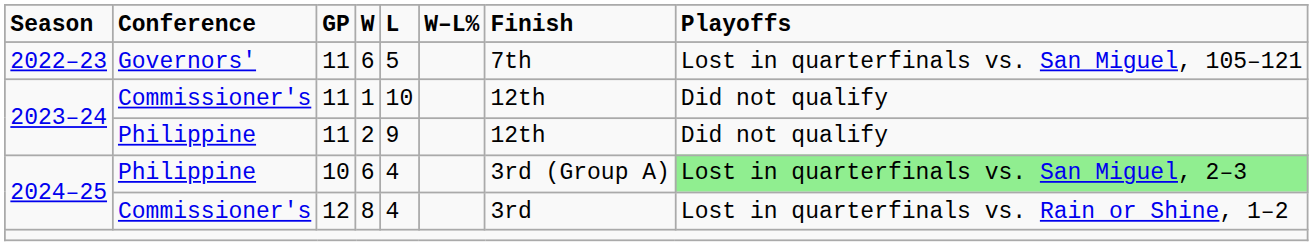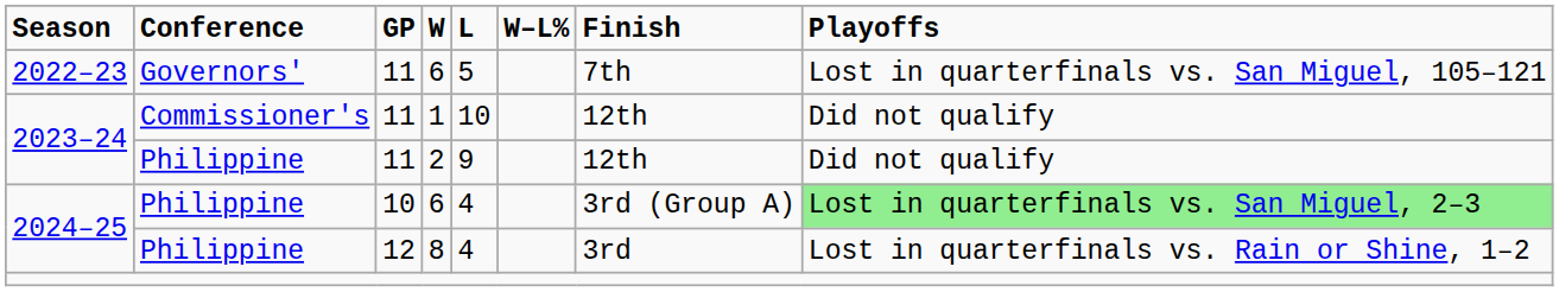8 | column 2: Commissioner's -> Philippine
